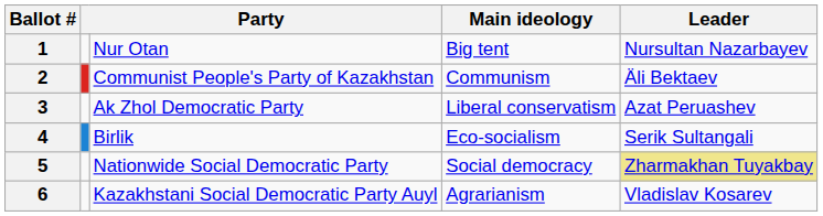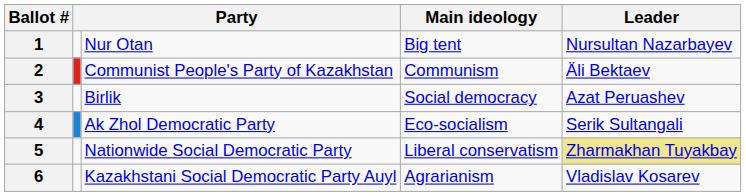3 | column 3: Ak Zhol Democratic Party -> Birlik
3 | Main ideology: Liberal conservatism -> Social democracy
4 | column 3: Birlik -> Ak Zhol Democratic Party
5 | Main ideology: Social democracy -> Liberal conservatism
